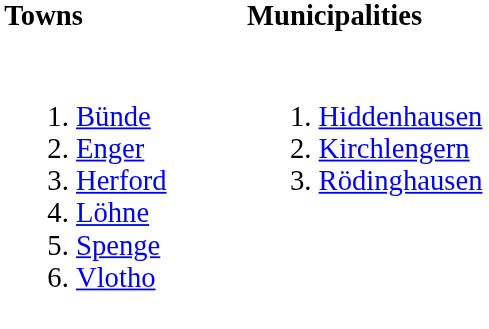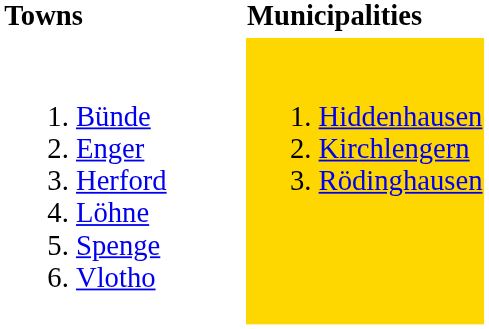Bünde Enger Herford Löhne Spenge Vlotho | Municipalities: no background -> gold background
